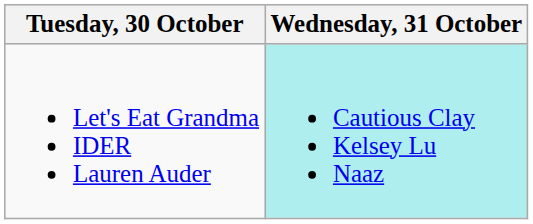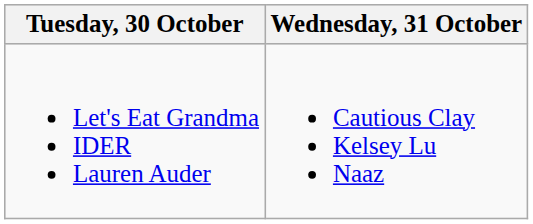Let's Eat Grandma IDER Lauren Auder | Wednesday, 31 October: paleturquoise background -> no background
